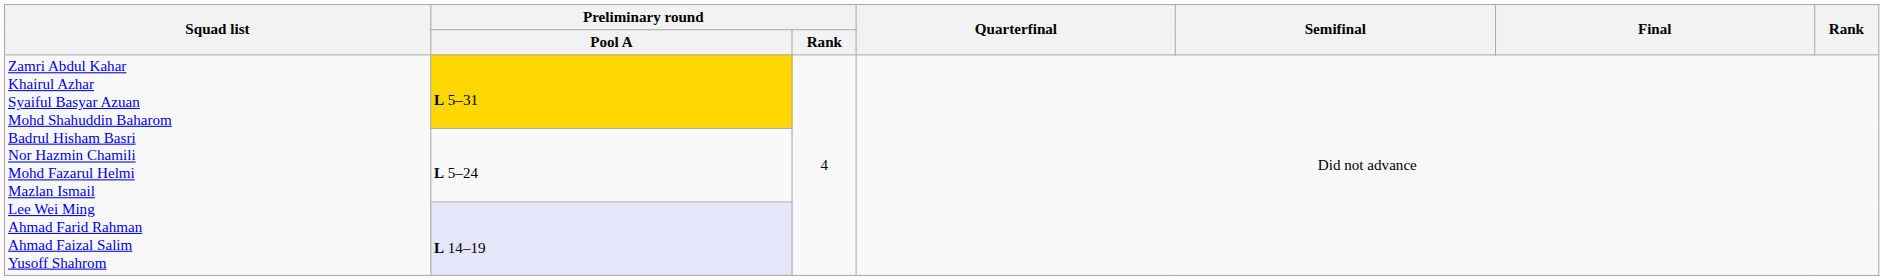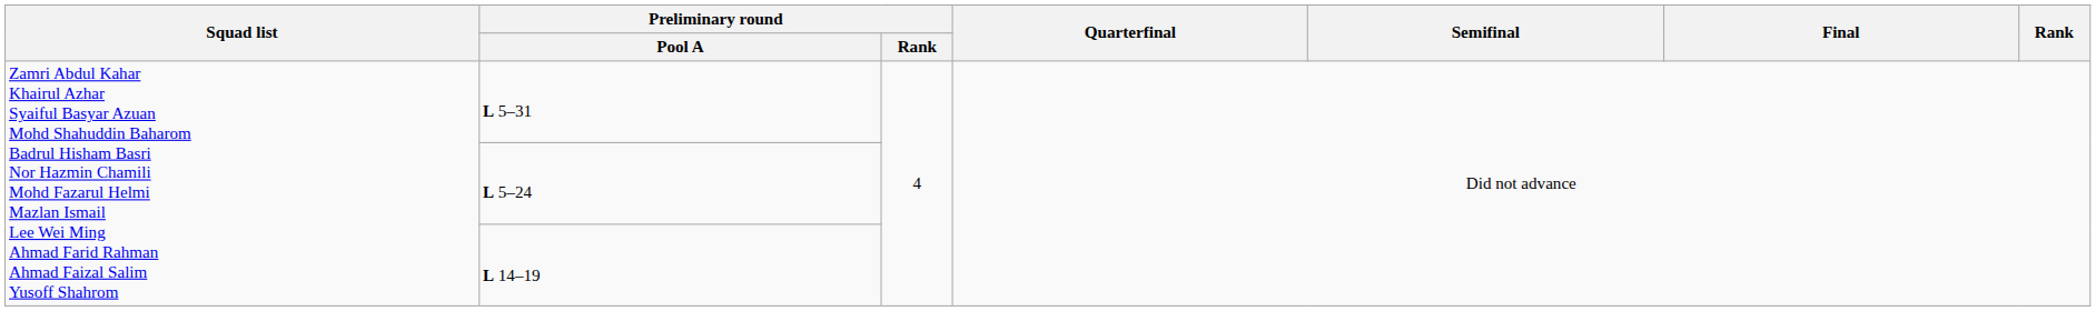L 5–31 | Preliminary round / Pool A: gold background -> no background
L 14–19 | Preliminary round / Pool A: lavender background -> no background
